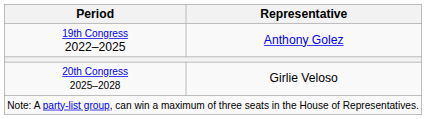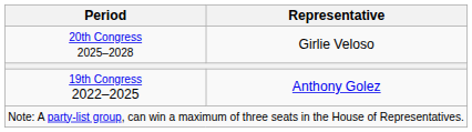rows swapped: 19th Congress 2022–2025 <-> 20th Congress 2025–2028
